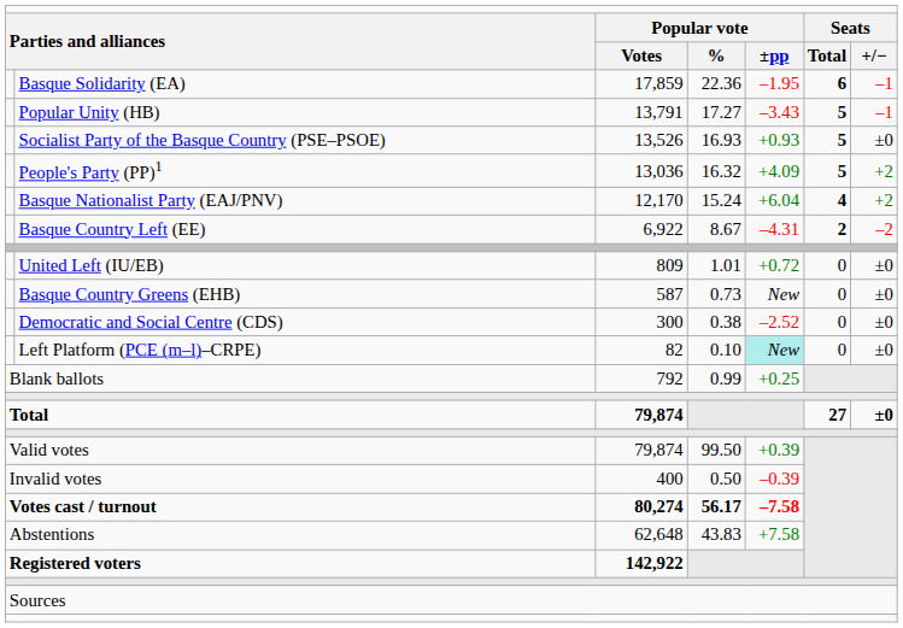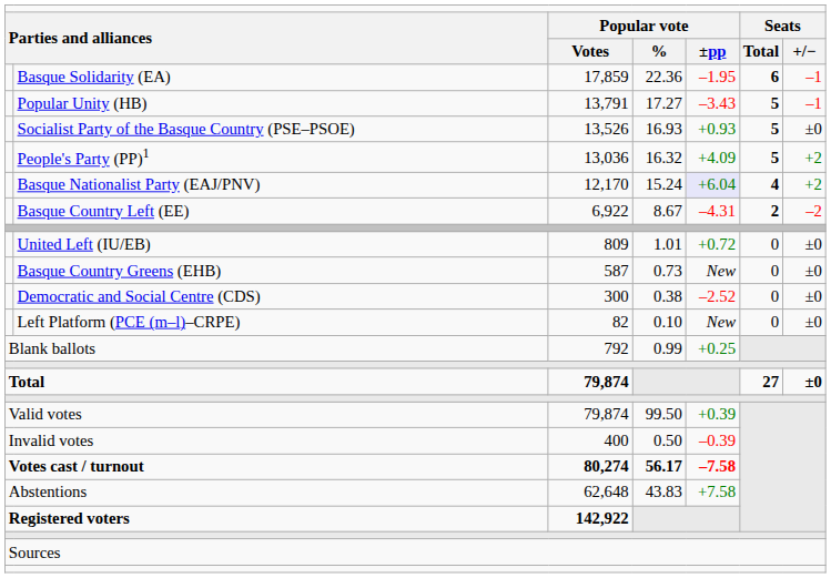Basque Nationalist Party (EAJ/PNV) | column 5: no background -> lavender background
Left Platform (PCE (m–l)–CRPE) | column 5: paleturquoise background -> no background
